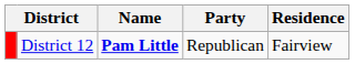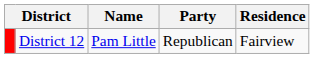District 12 | Name: bold -> normal
